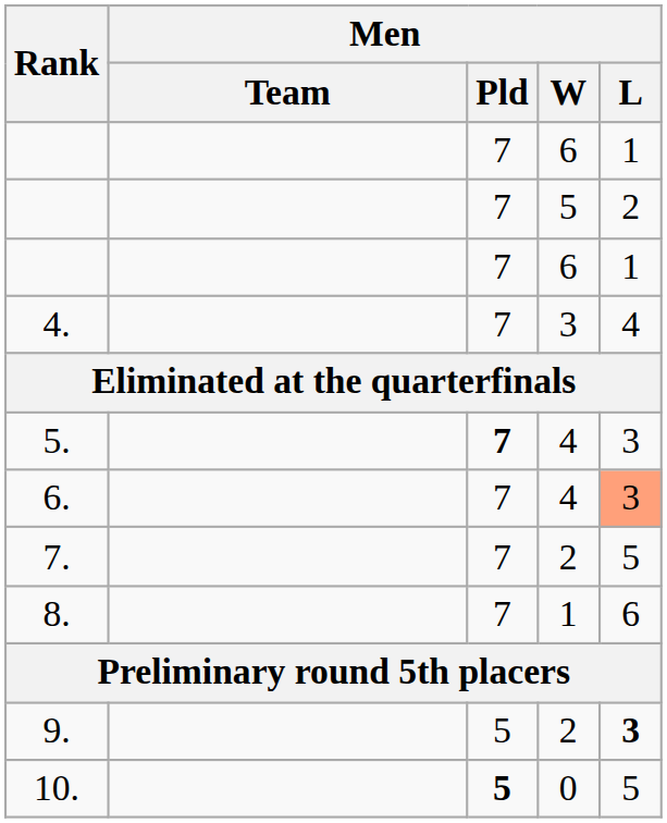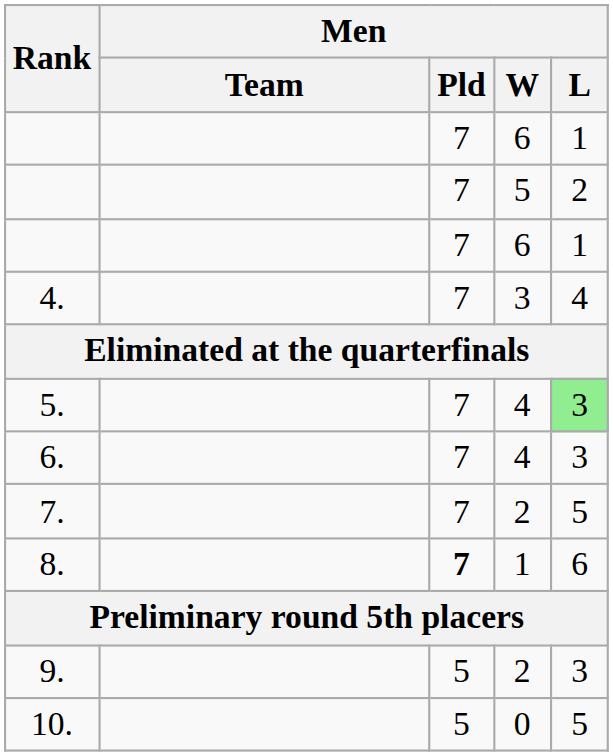5. | Men / Pld: bold -> normal
5. | Men / L: no background -> lightgreen background
6. | Men / L: lightsalmon background -> no background
8. | Men / Pld: normal -> bold
9. | Men / L: bold -> normal
10. | Men / Pld: bold -> normal
